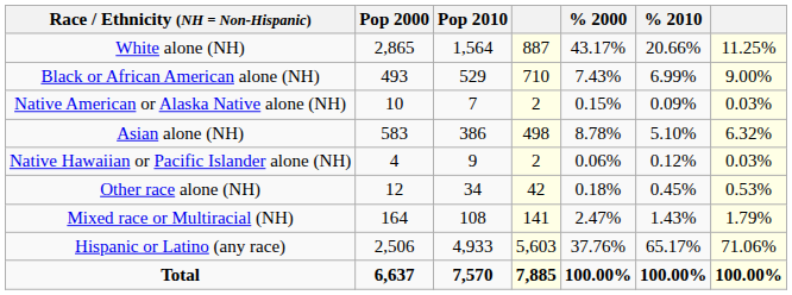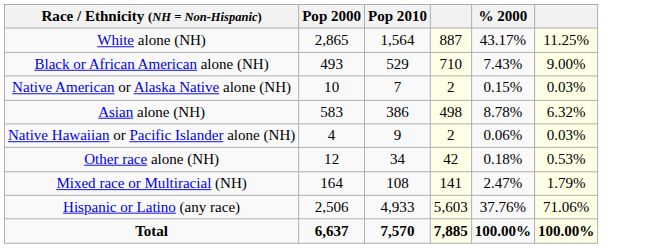- column: % 2010 | 20.66% | 6.99% | 0.09% | 5.10% | 0.12% | 0.45% | 1.43% | 65.17% | 100.00%
